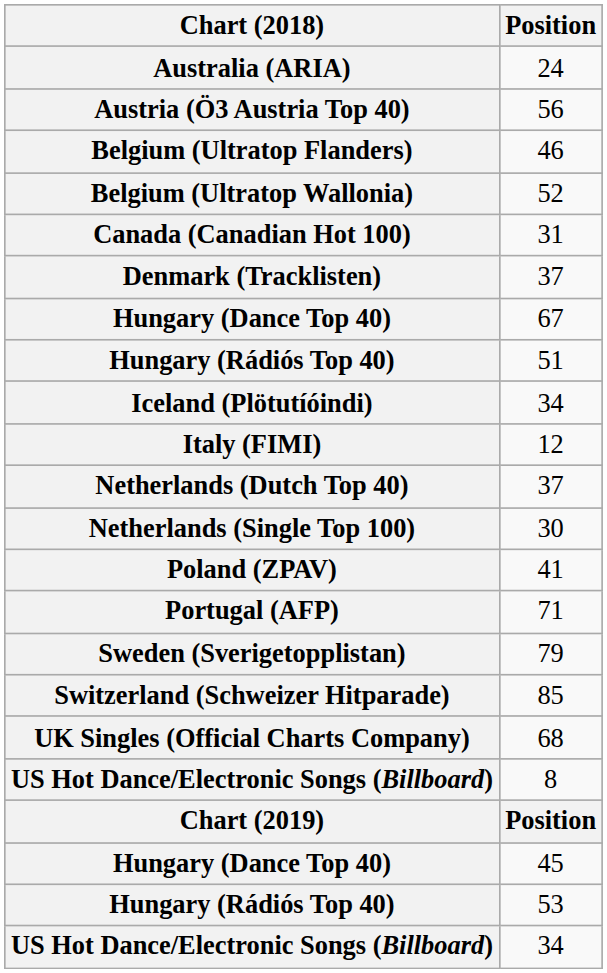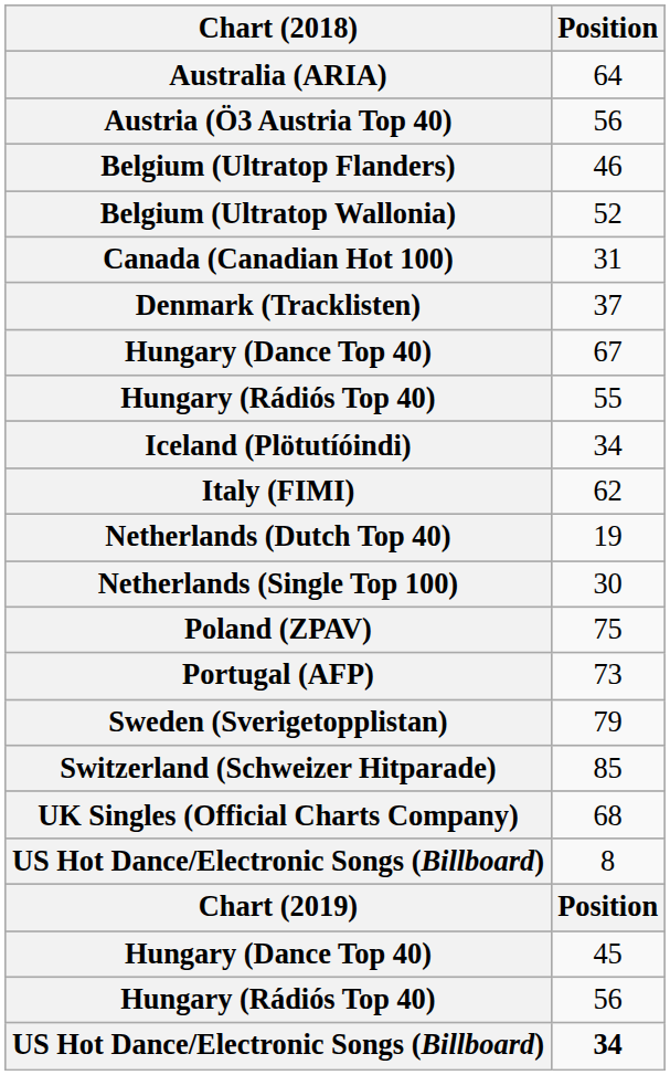row 2 | Position: 24 -> 64
row 9 | Position: 51 -> 55
row 11 | Position: 12 -> 62
row 12 | Position: 37 -> 19
row 14 | Position: 41 -> 75
row 15 | Position: 71 -> 73
row 22 | Position: 53 -> 56
row 23 | Position: normal -> bold
